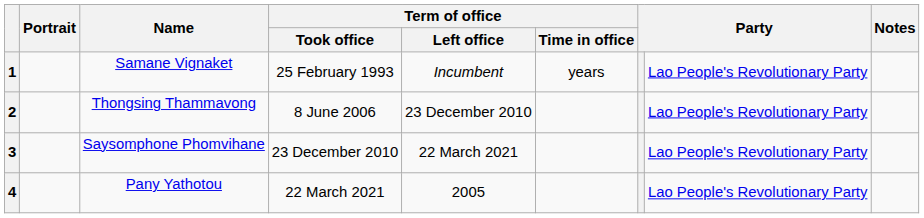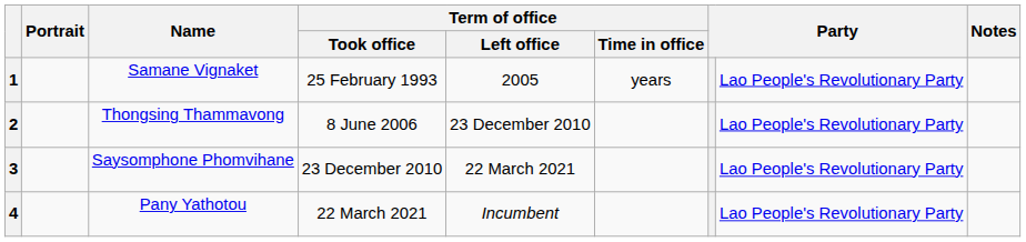1 | Term of office / Left office: Incumbent -> 2005
4 | Term of office / Left office: 2005 -> Incumbent
